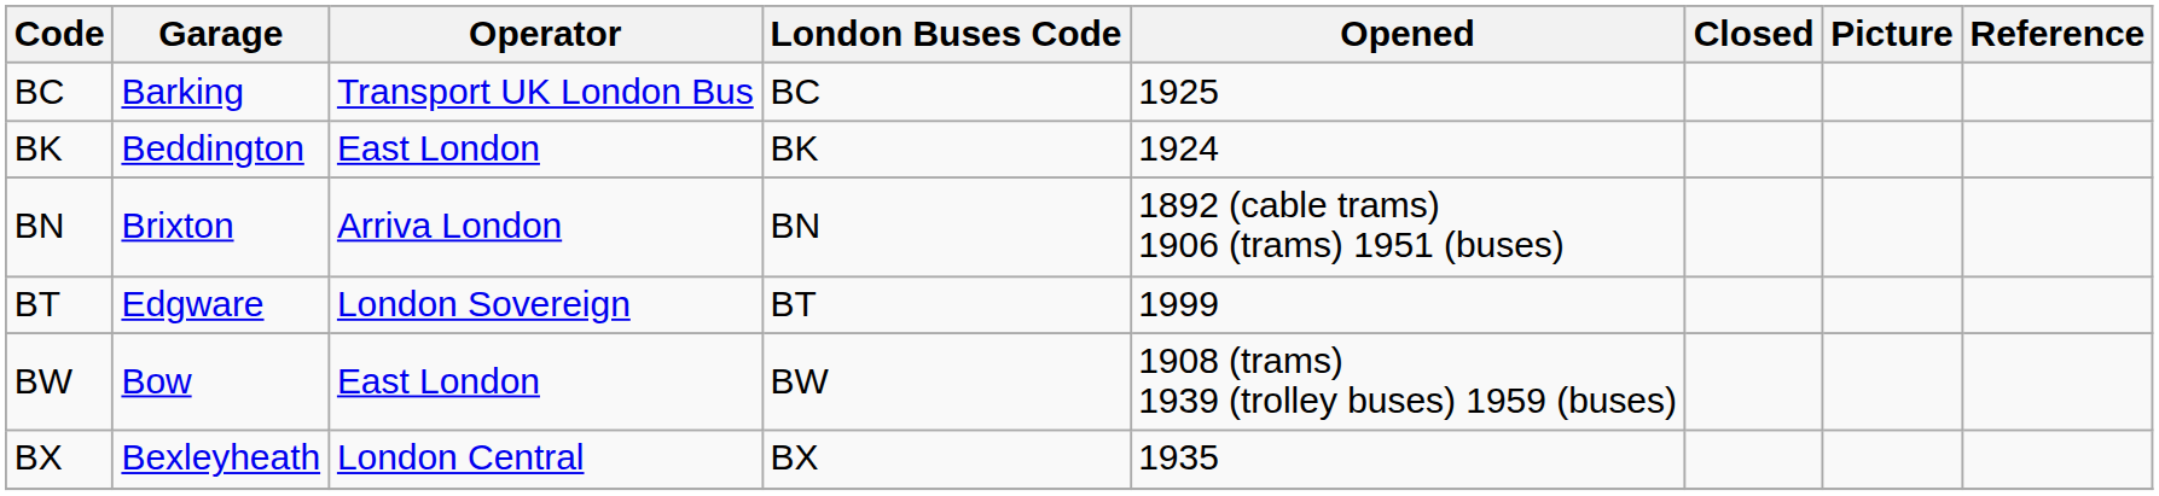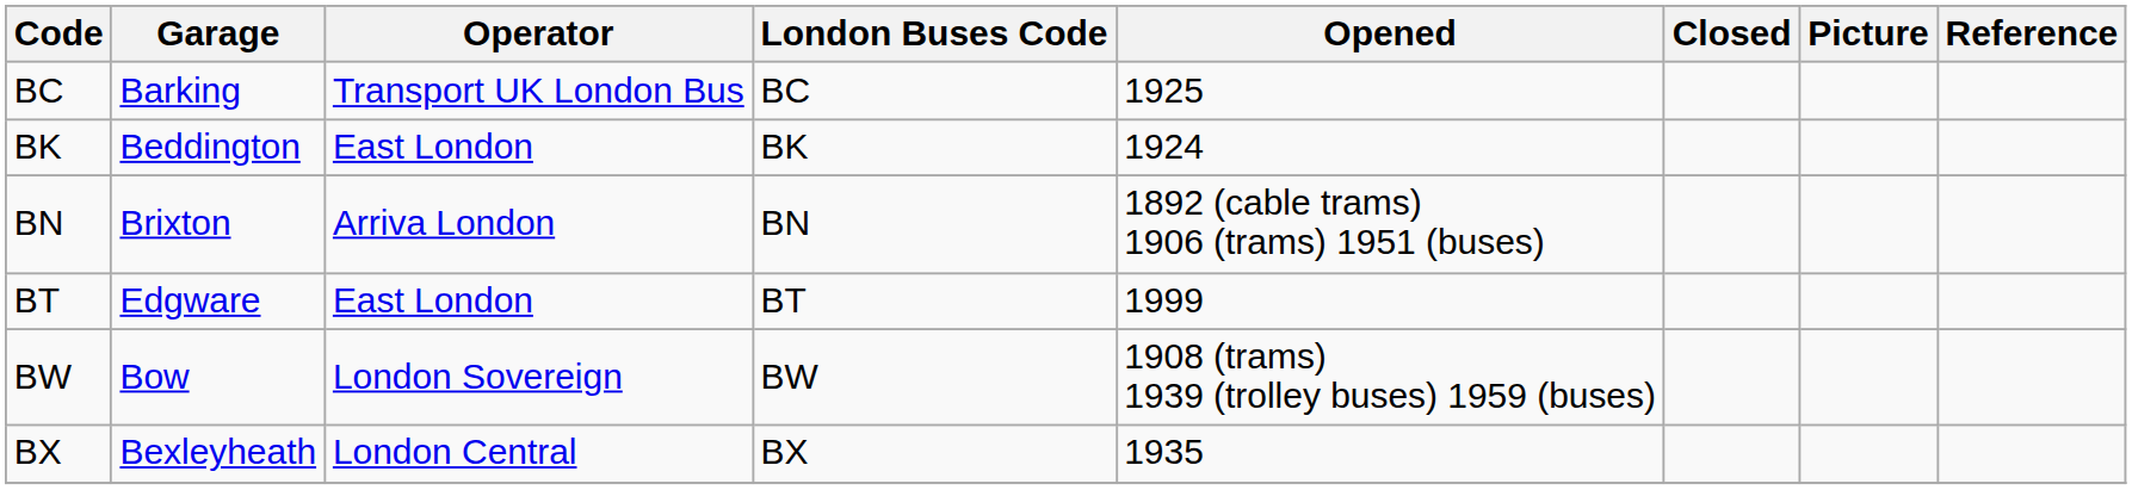row 5 | Operator: London Sovereign -> East London
row 6 | Operator: East London -> London Sovereign
